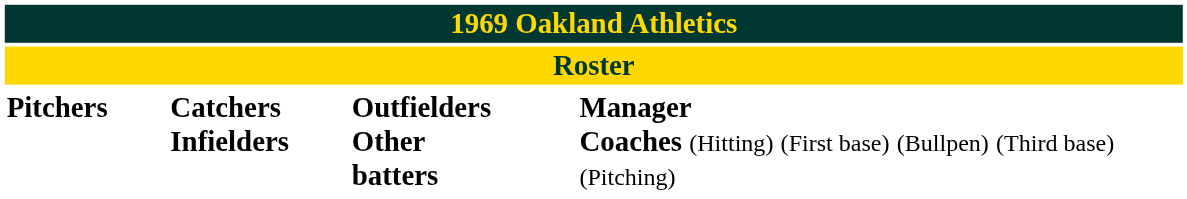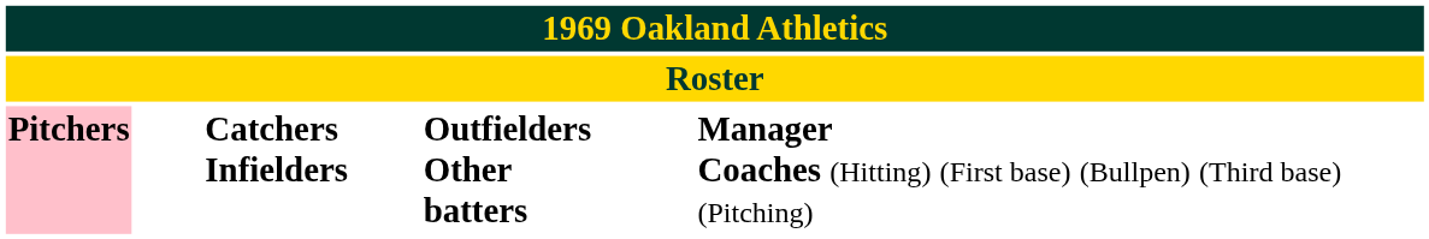Pitchers | column 1: no background -> pink background
